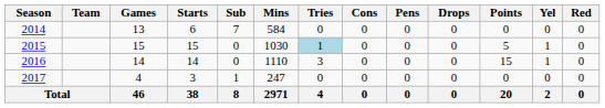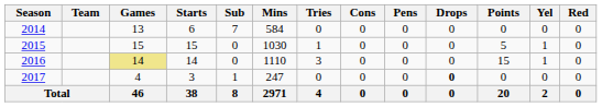2015 | Tries: lightblue background -> no background
2016 | Games: no background -> khaki background
2017 | Drops: normal -> bold
